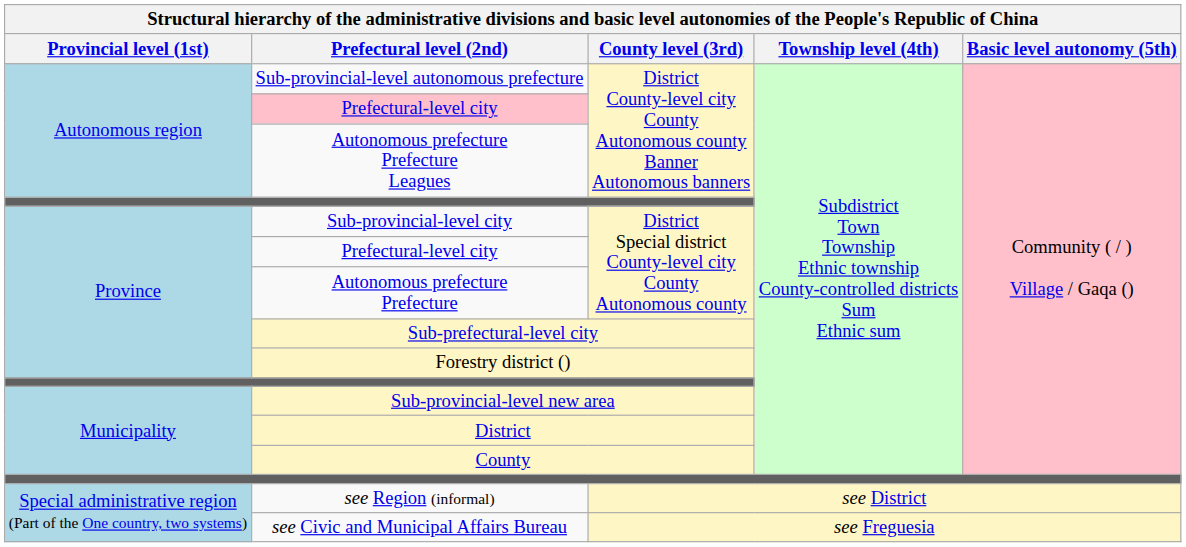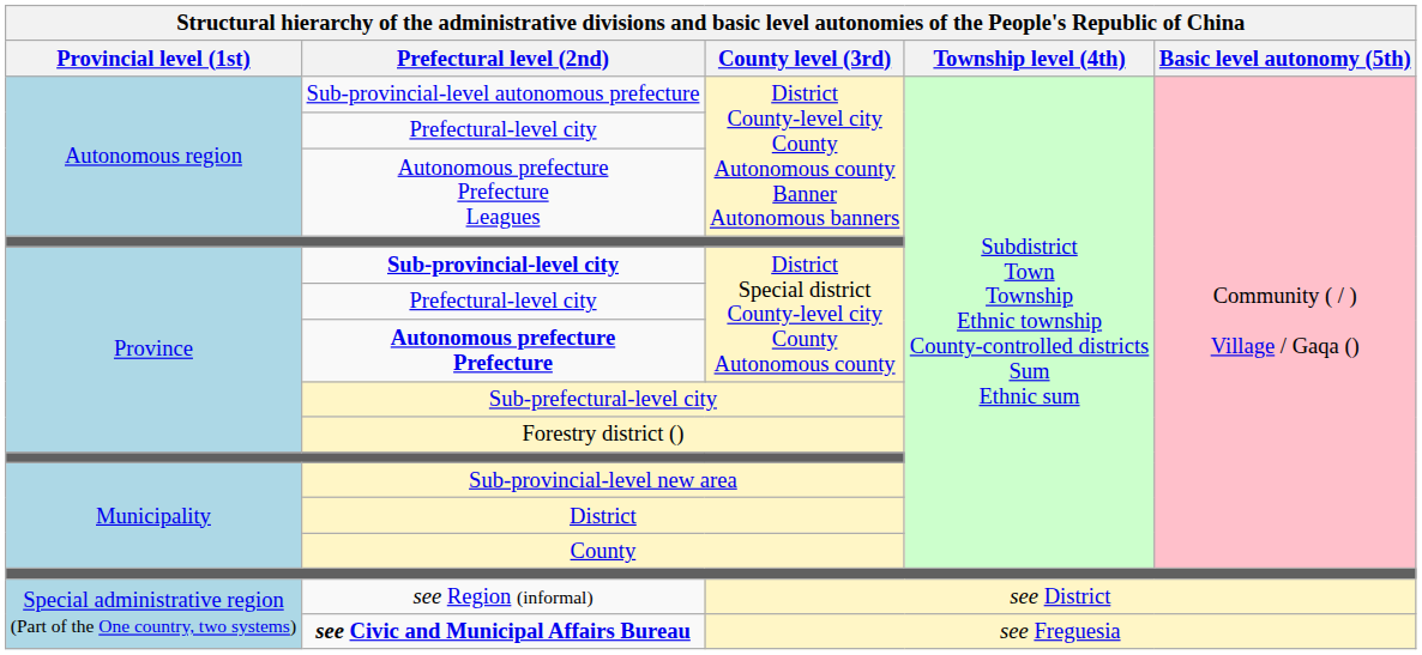Autonomous region / Prefectural-level city | Prefectural level (2nd): pink background -> no background
Sub-provincial-level city | Prefectural level (2nd): normal -> bold
Autonomous prefecture Prefecture | Prefectural level (2nd): normal -> bold
see Civic and Municipal Affairs Bureau | Prefectural level (2nd): normal -> bold
